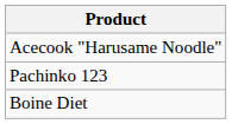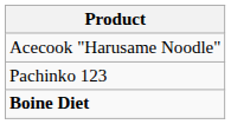row 4 | column 1: normal -> bold
